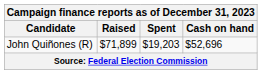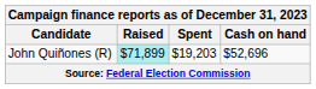John Quiñones (R) | Raised: no background -> paleturquoise background
